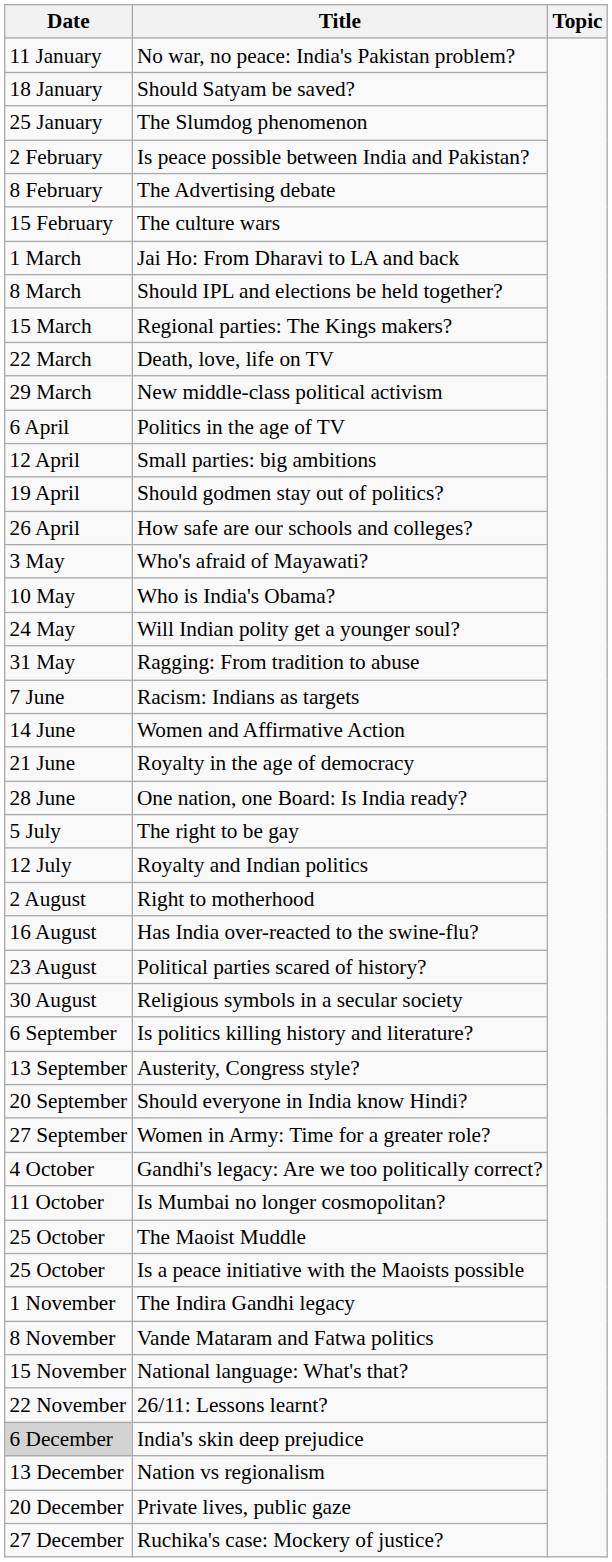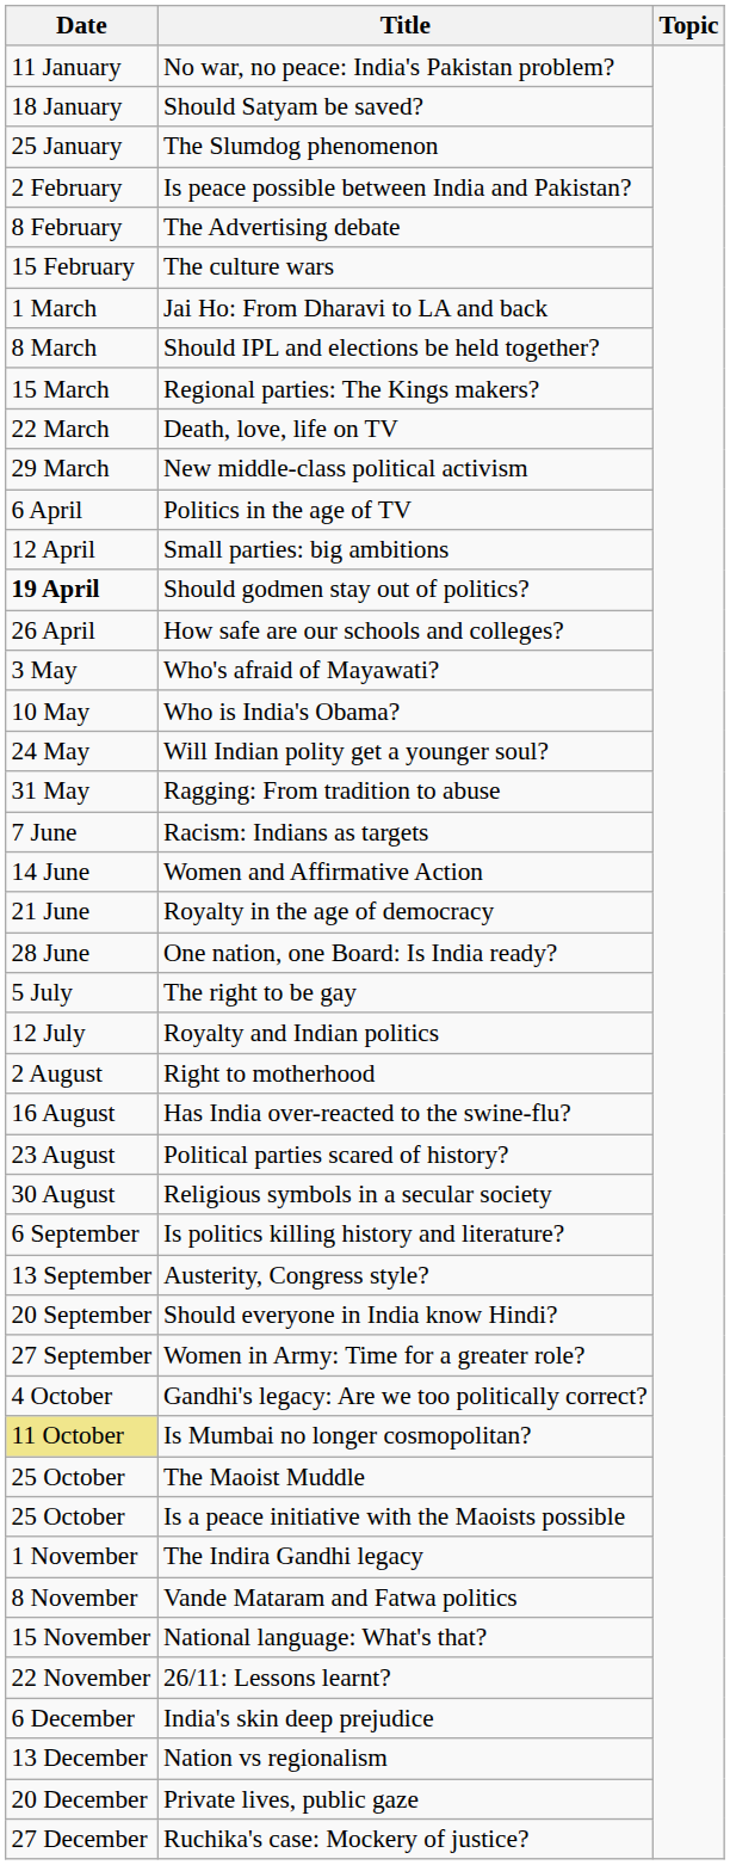Should godmen stay out of politics? | Date: normal -> bold
Is Mumbai no longer cosmopolitan? | Date: no background -> khaki background
India's skin deep prejudice | Date: lightgrey background -> no background
